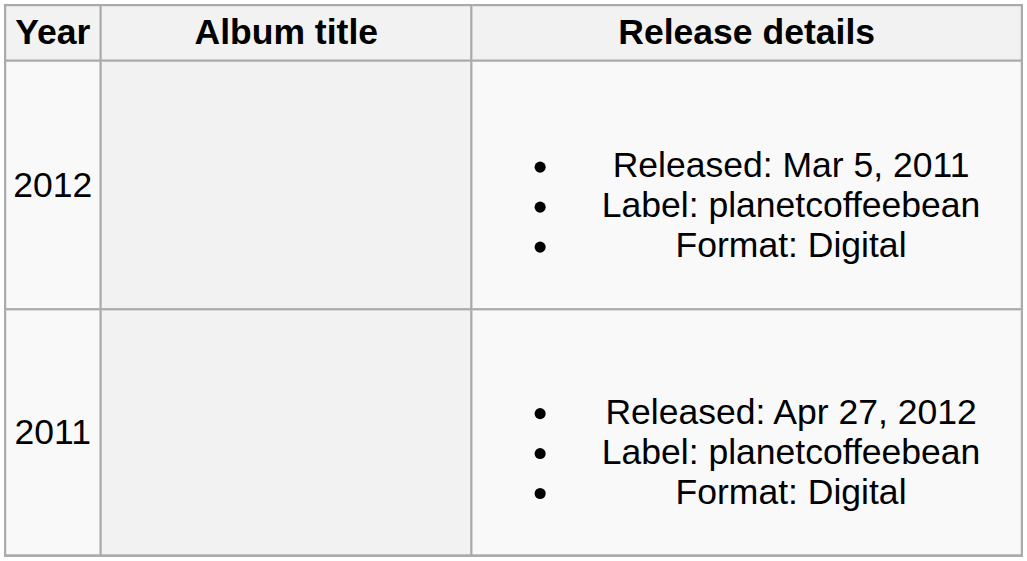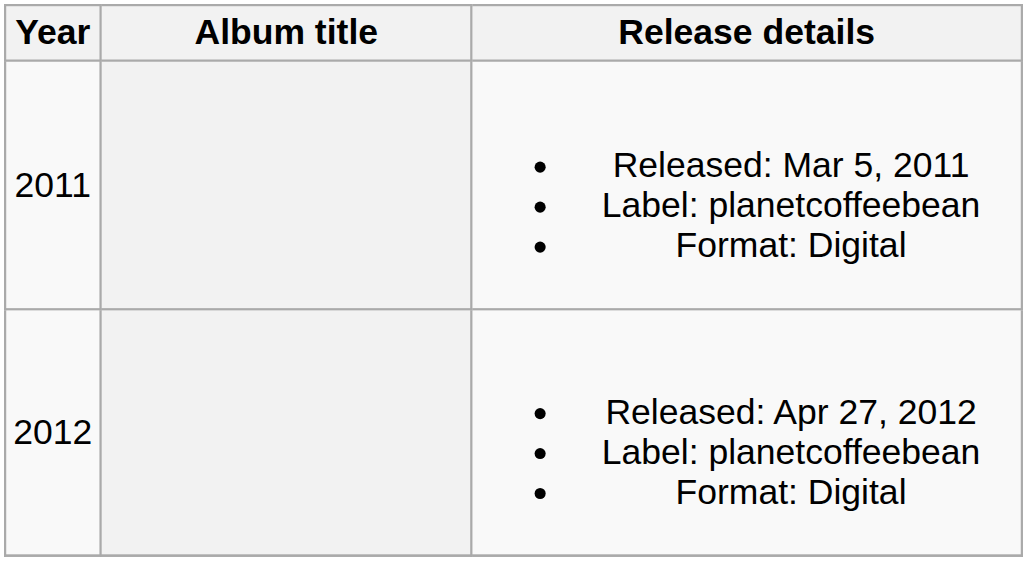row 2 | Year: 2012 -> 2011
row 3 | Year: 2011 -> 2012
